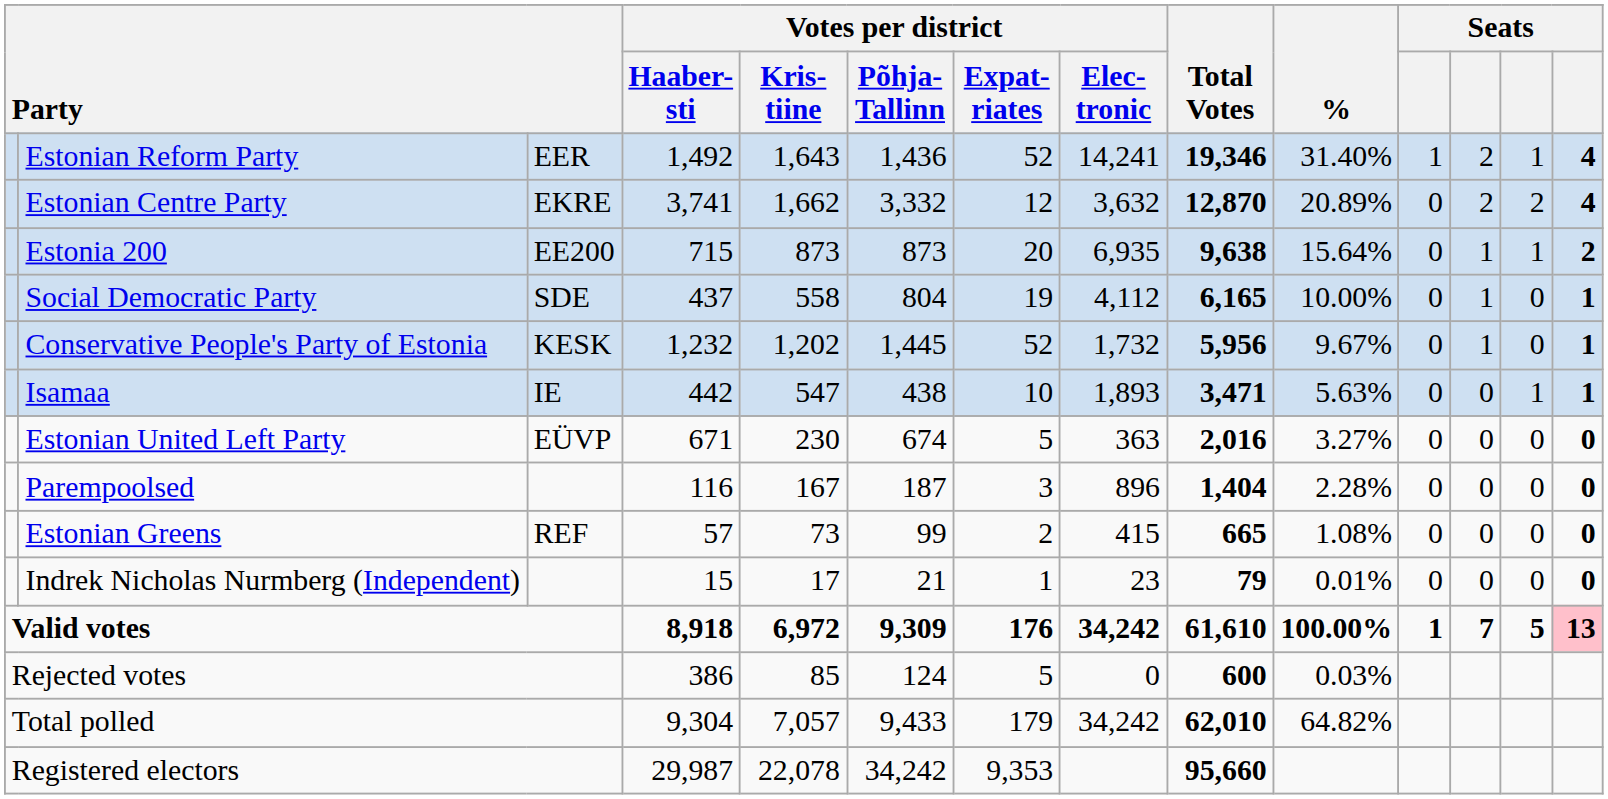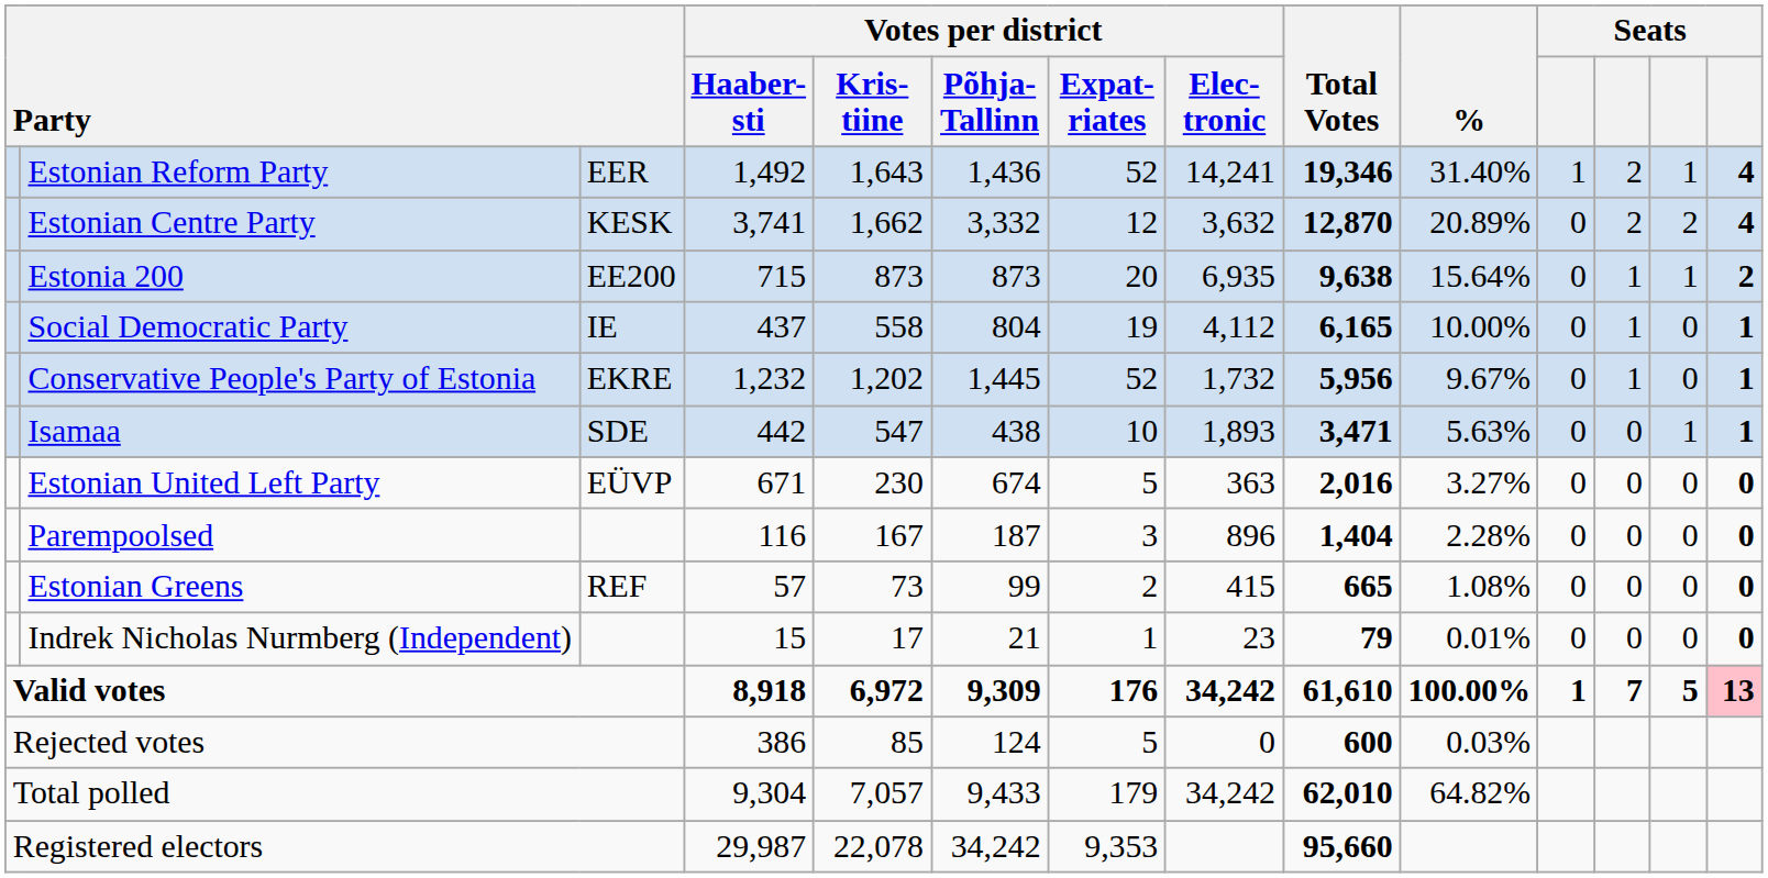Estonian Centre Party | column 3: EKRE -> KESK
Social Democratic Party | column 3: SDE -> IE
Conservative People's Party of Estonia | column 3: KESK -> EKRE
Isamaa | column 3: IE -> SDE
